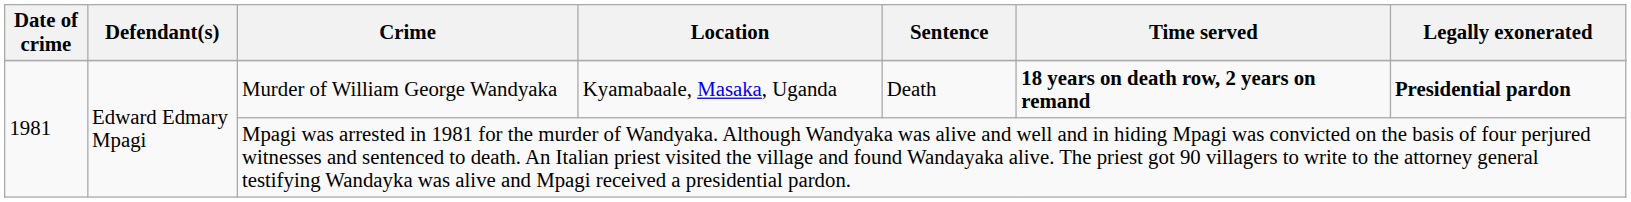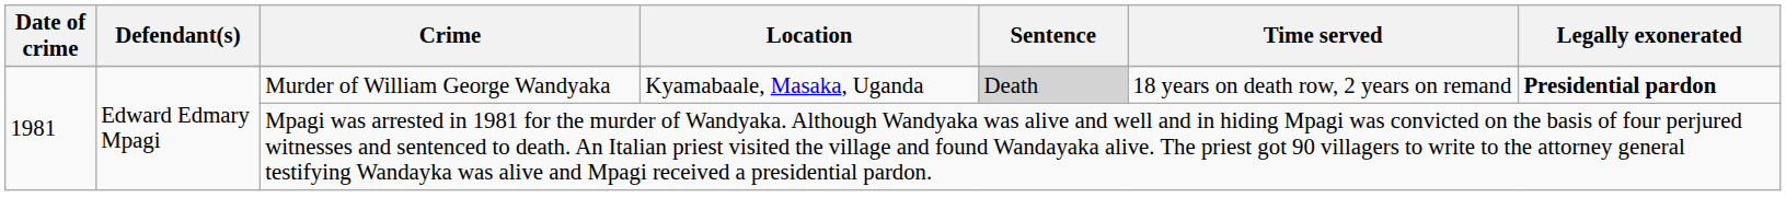Murder of William George Wandyaka | Sentence: no background -> lightgrey background
Murder of William George Wandyaka | Time served: bold -> normal
